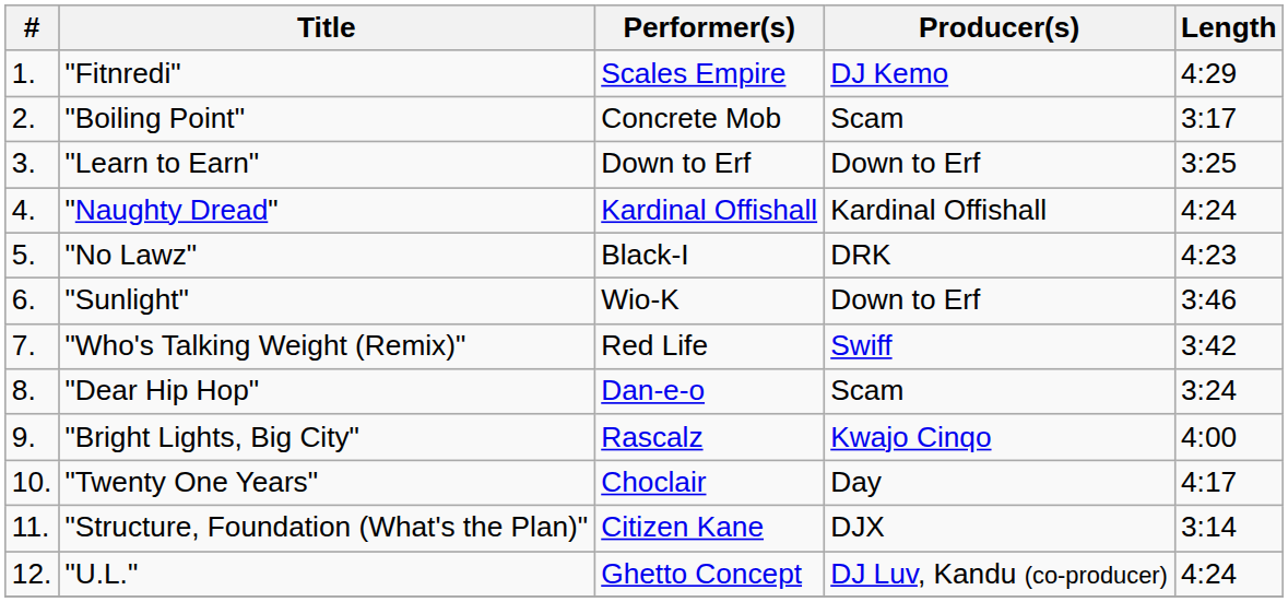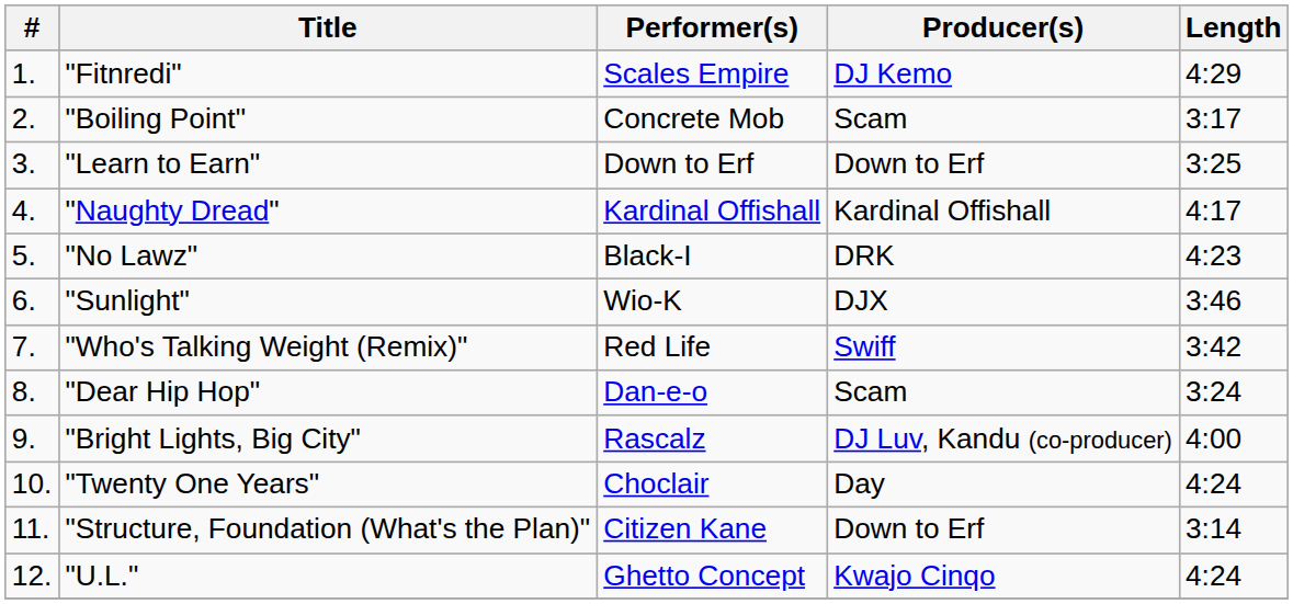"Naughty Dread" | Length: 4:24 -> 4:17
"Sunlight" | Producer(s): Down to Erf -> DJX
"Bright Lights, Big City" | Producer(s): Kwajo Cinqo -> DJ Luv, Kandu (co-producer)
"Twenty One Years" | Length: 4:17 -> 4:24
"Structure, Foundation (What's the Plan)" | Producer(s): DJX -> Down to Erf
"U.L." | Producer(s): DJ Luv, Kandu (co-producer) -> Kwajo Cinqo
